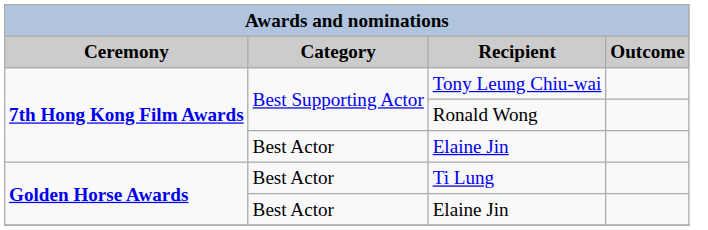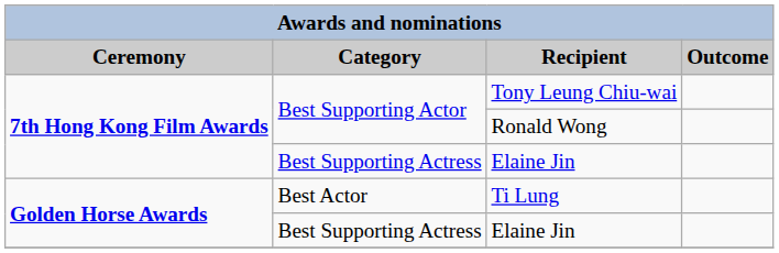7th Hong Kong Film Awards / Elaine Jin | Category: Best Actor -> Best Supporting Actress
Golden Horse Awards / Elaine Jin | Category: Best Actor -> Best Supporting Actress
